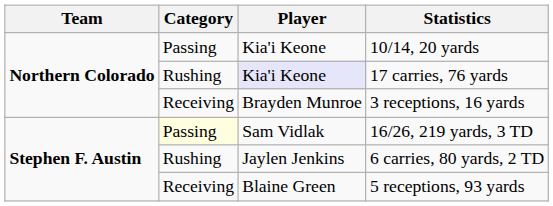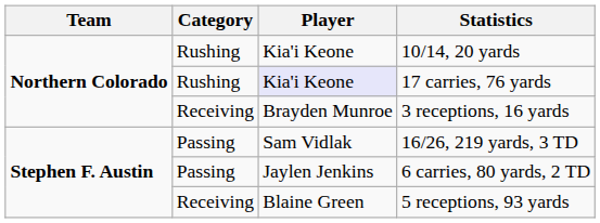10/14, 20 yards | Category: Passing -> Rushing
16/26, 219 yards, 3 TD | Category: lightyellow background -> no background
6 carries, 80 yards, 2 TD | Category: Rushing -> Passing
